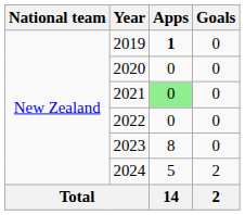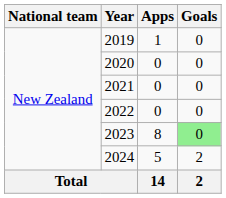2019 | Apps: bold -> normal
2021 | Apps: lightgreen background -> no background
2023 | Goals: no background -> lightgreen background
